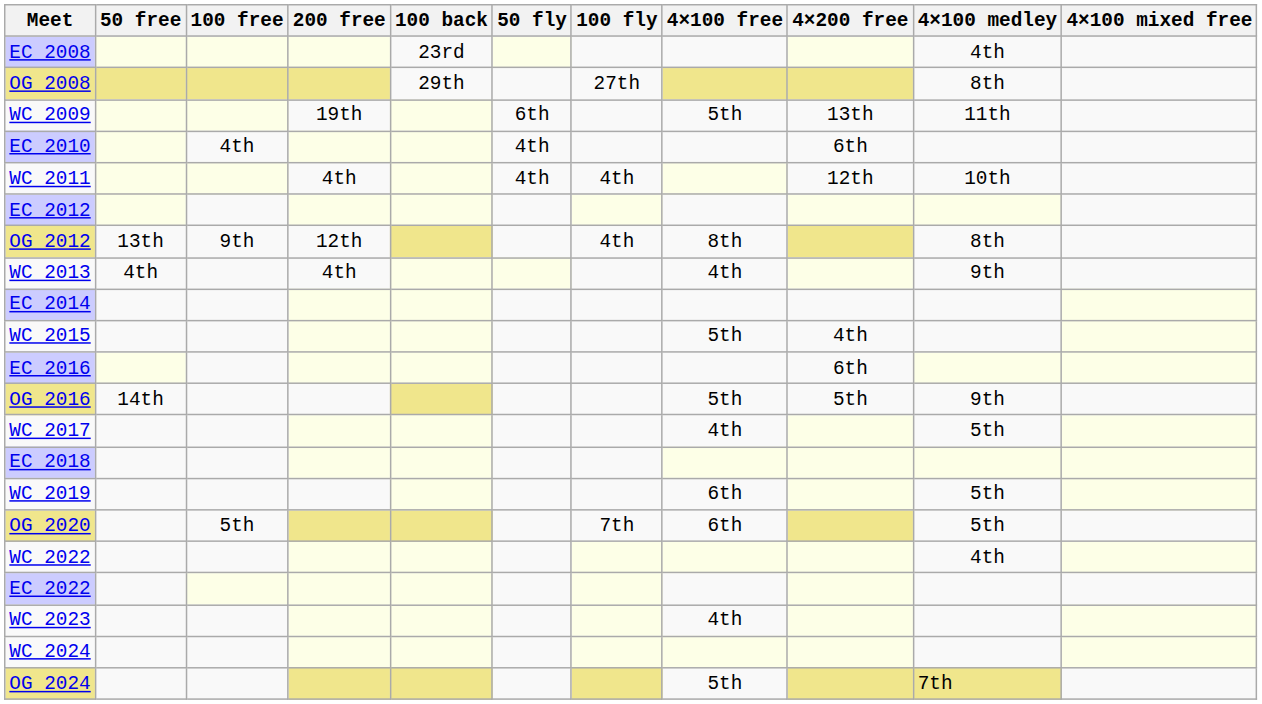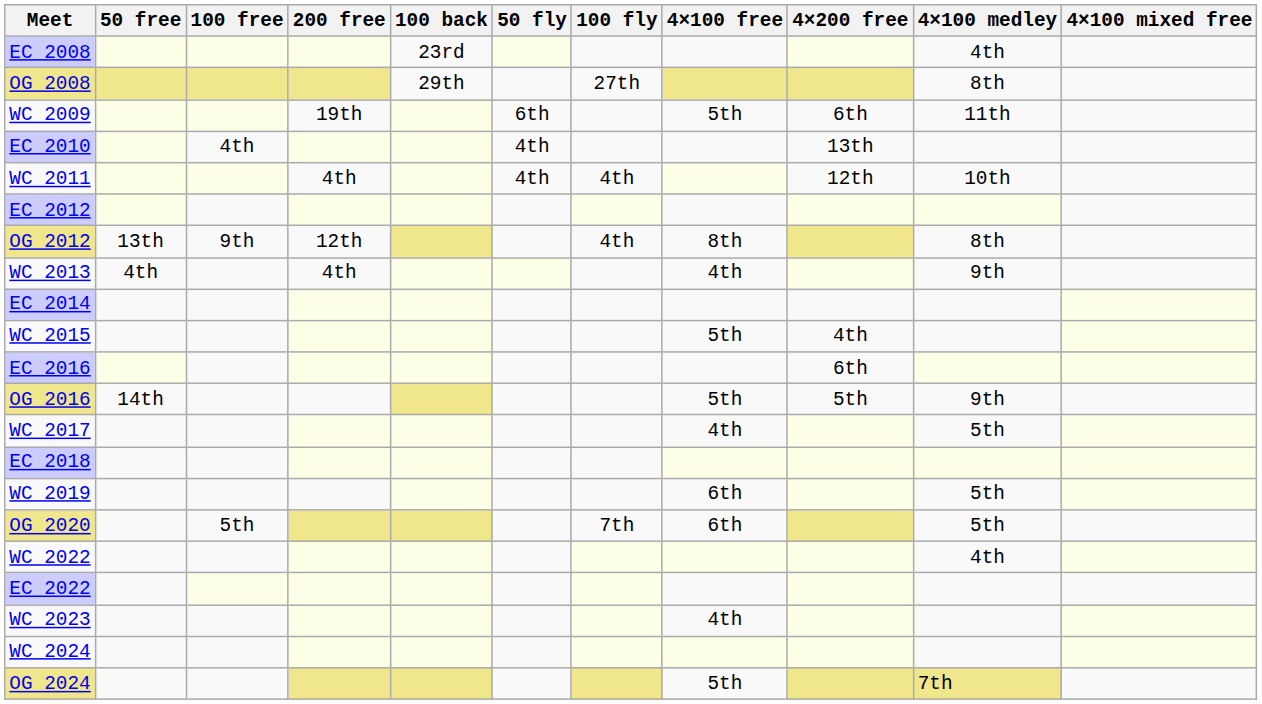WC 2009 | 4×200 free: 13th -> 6th
EC 2010 | 4×200 free: 6th -> 13th
